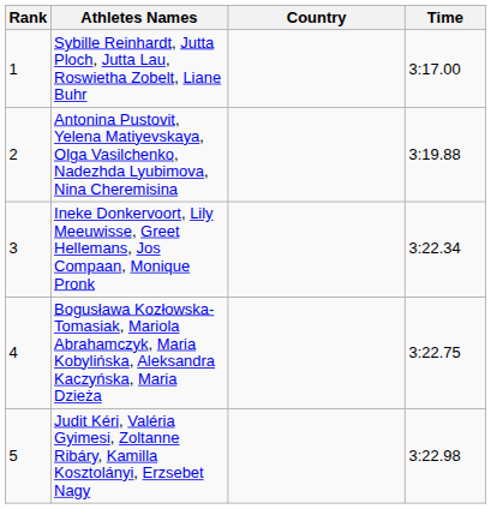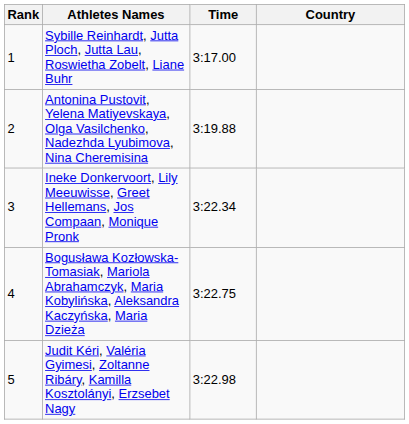columns swapped: Country <-> Time
